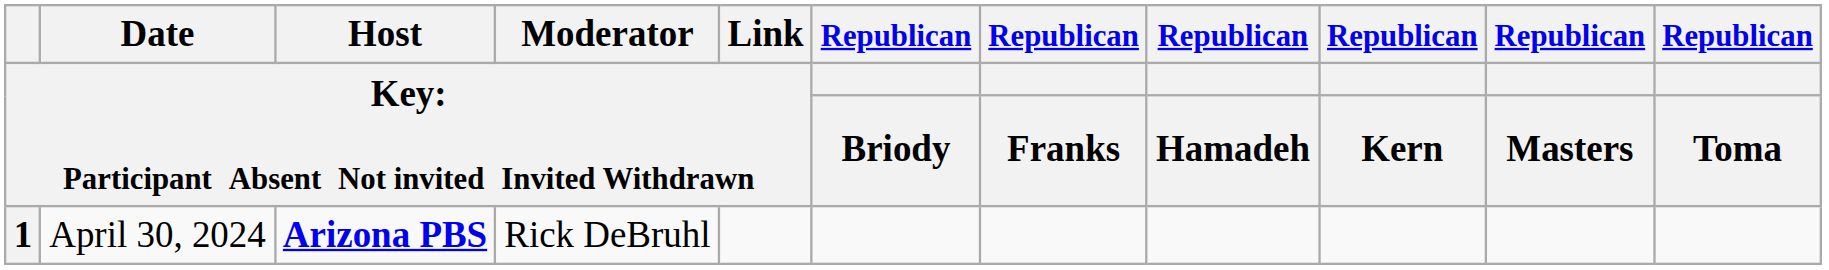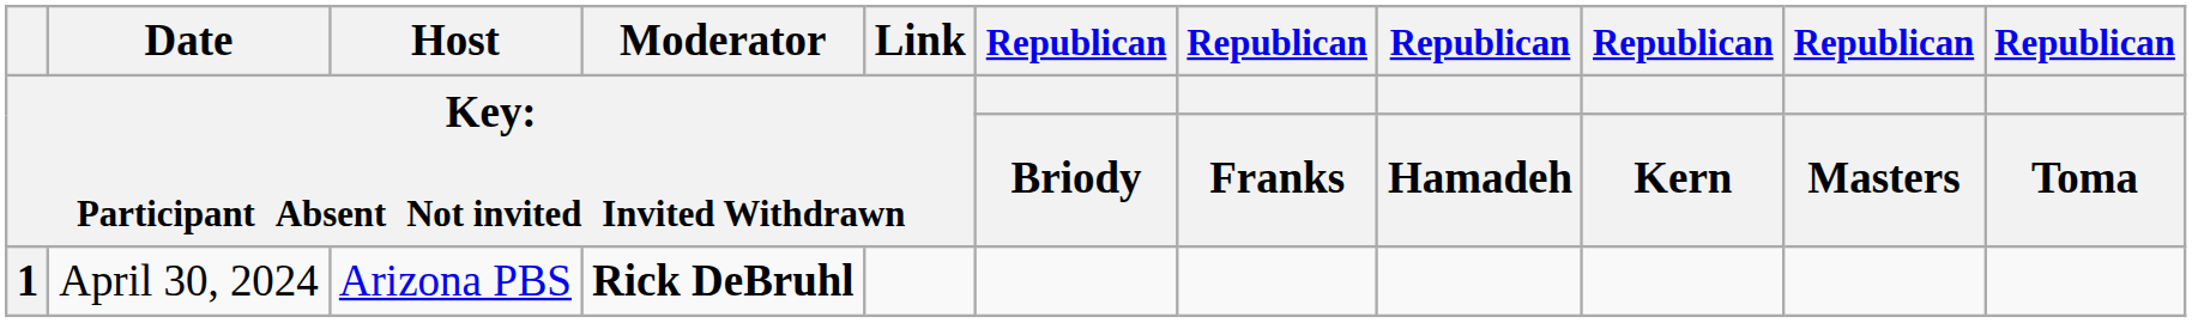1 | column 3: bold -> normal
1 | column 4: normal -> bold
